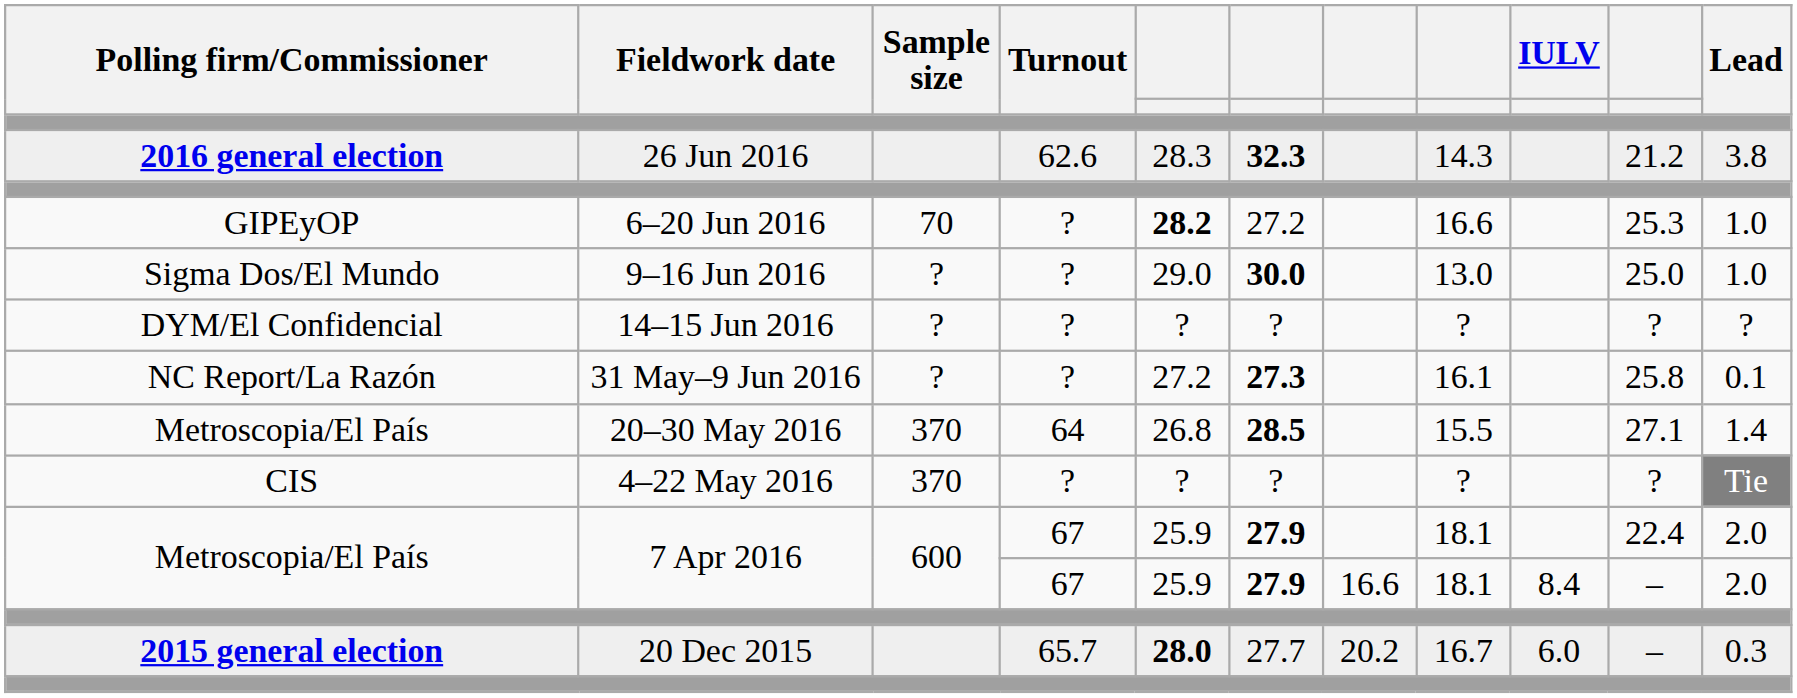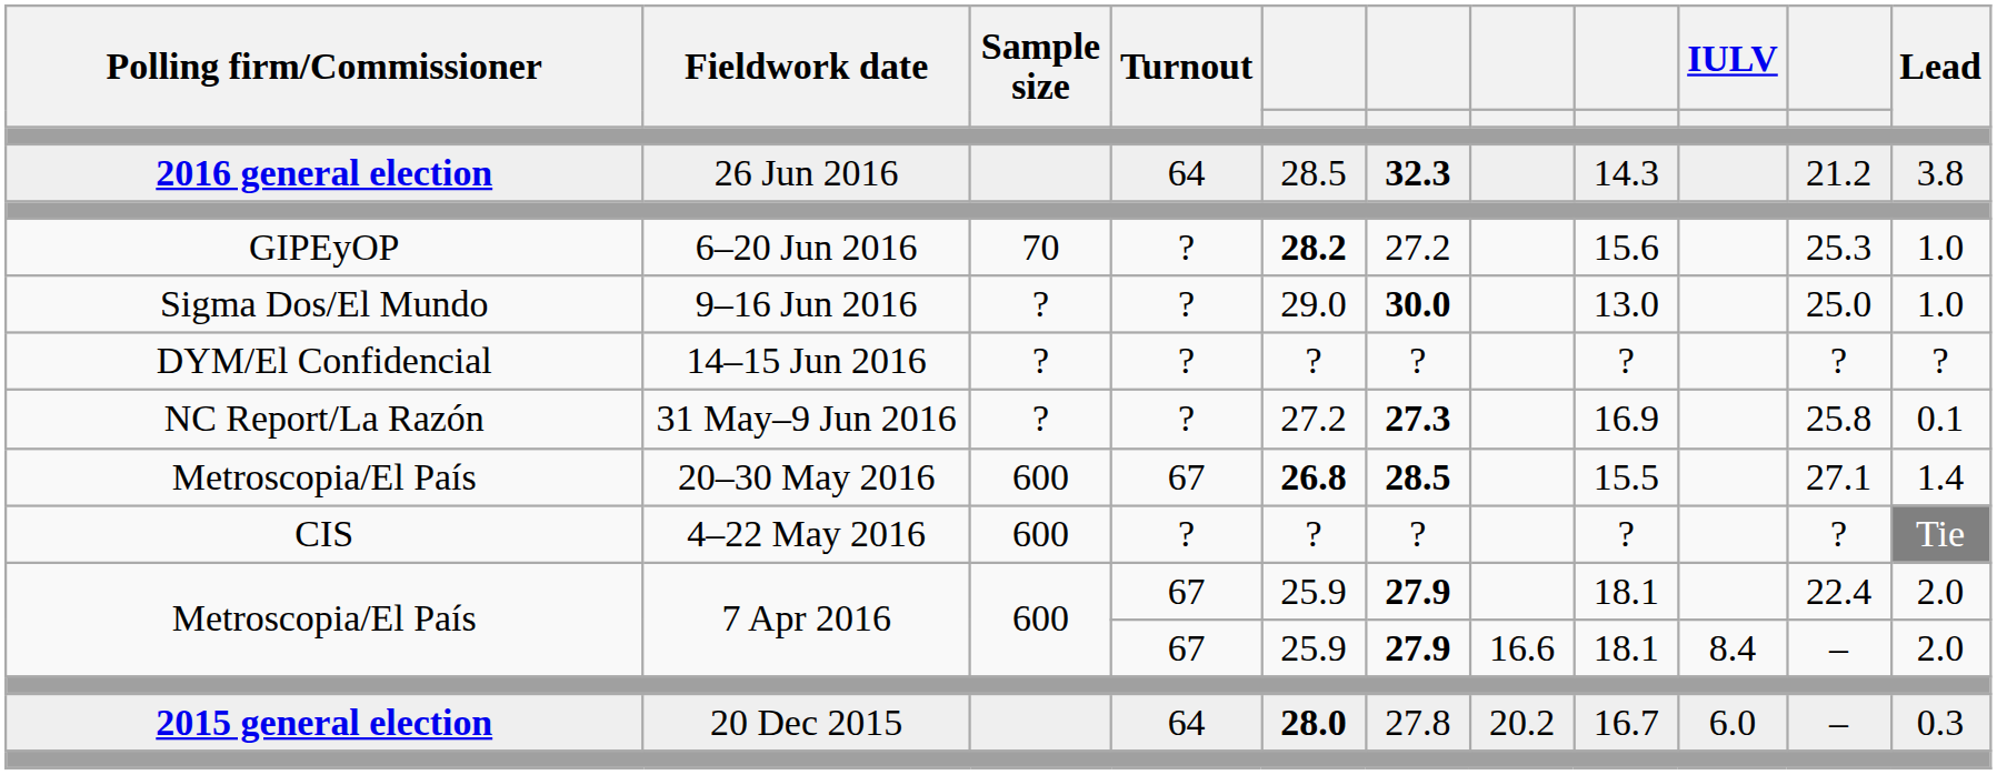26 Jun 2016 | Turnout: 62.6 -> 64
26 Jun 2016 | column 5: 28.3 -> 28.5
6–20 Jun 2016 | column 8: 16.6 -> 15.6
31 May–9 Jun 2016 | column 8: 16.1 -> 16.9
20–30 May 2016 | Sample size: 370 -> 600
20–30 May 2016 | Turnout: 64 -> 67
20–30 May 2016 | column 5: normal -> bold
4–22 May 2016 | Sample size: 370 -> 600
20 Dec 2015 | Turnout: 65.7 -> 64
20 Dec 2015 | column 6: 27.7 -> 27.8
